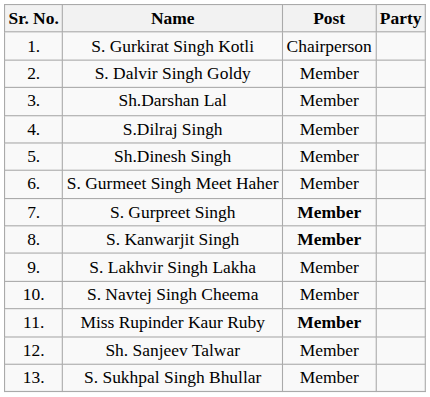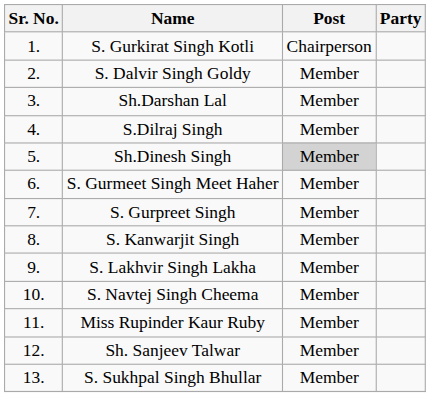Sh.Dinesh Singh | Post: no background -> lightgrey background
S. Gurpreet Singh | Post: bold -> normal
S. Kanwarjit Singh | Post: bold -> normal
Miss Rupinder Kaur Ruby | Post: bold -> normal
